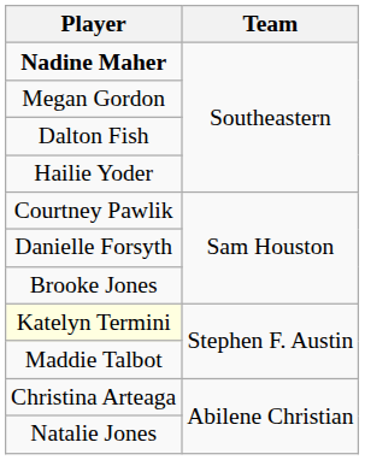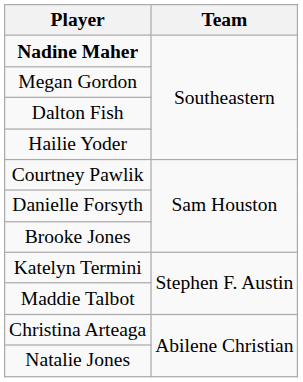Katelyn Termini | Player: lightyellow background -> no background
